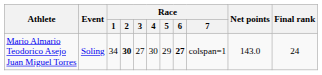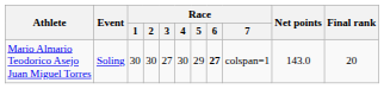Mario Almario Teodorico Asejo Juan Miguel Torres | Race / 1: 34 -> 30
Mario Almario Teodorico Asejo Juan Miguel Torres | Race / 2: bold -> normal
Mario Almario Teodorico Asejo Juan Miguel Torres | Final rank: 24 -> 20
